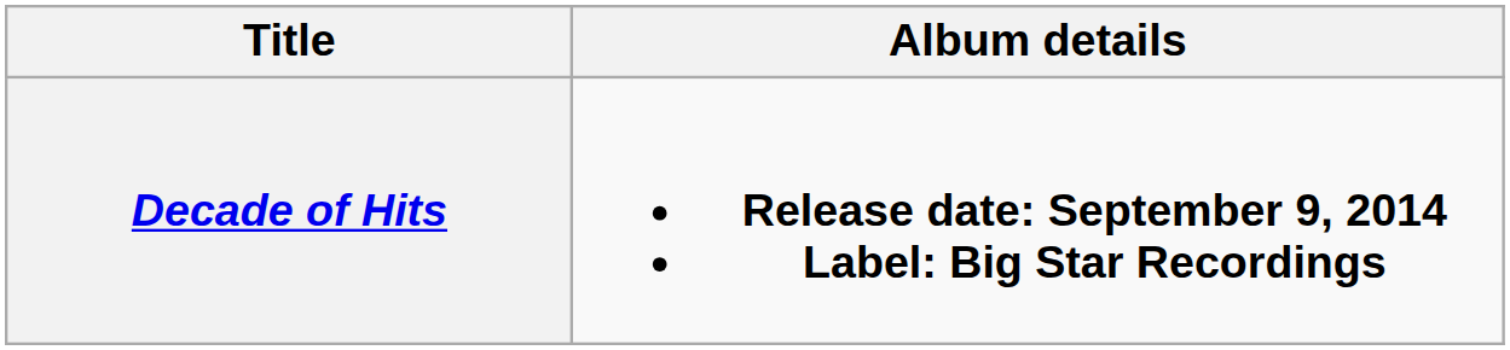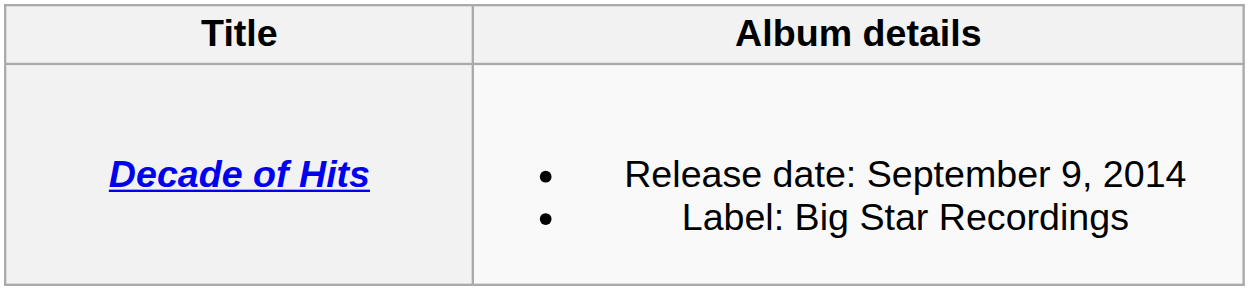Decade of Hits | Album details: bold -> normal
